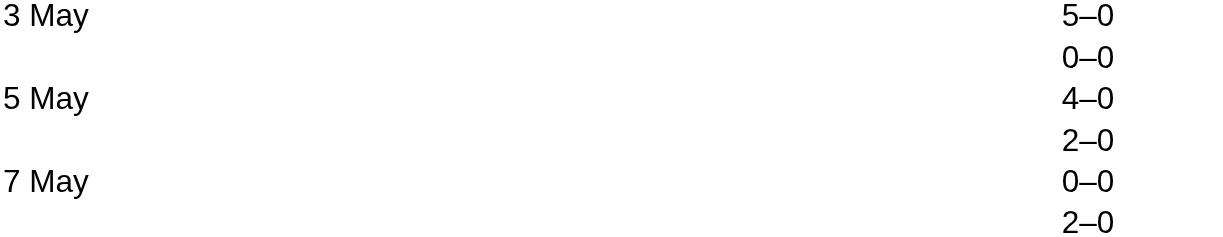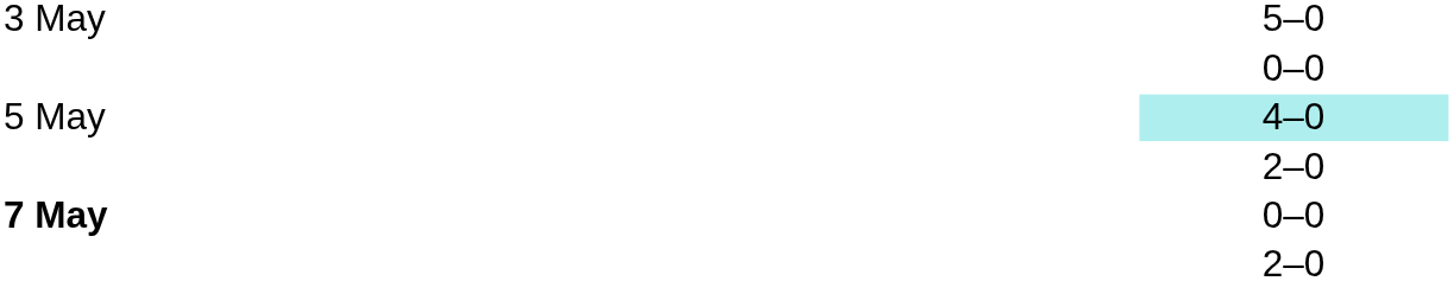5 May | column 2: no background -> paleturquoise background
7 May | column 1: normal -> bold
